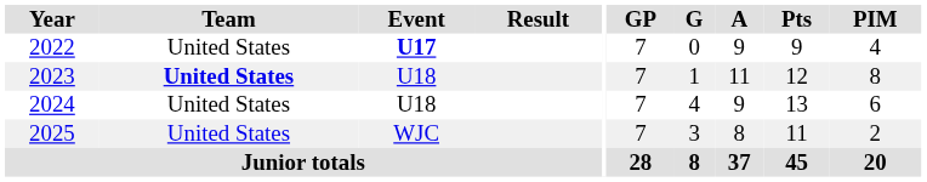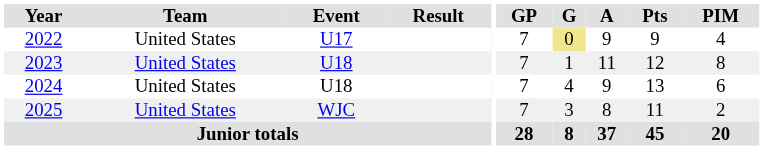2022 | Event: bold -> normal
2022 | G: no background -> khaki background
2023 | Team: bold -> normal
